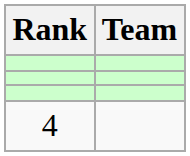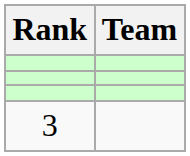row 5 | Rank: 4 -> 3
